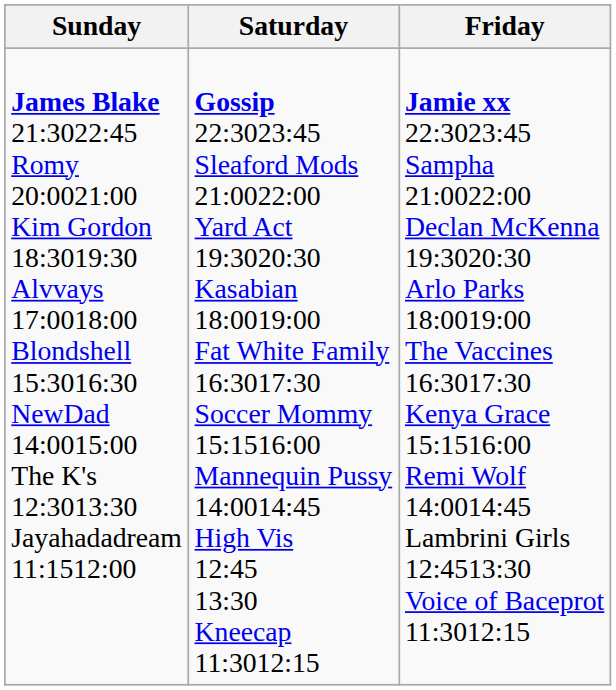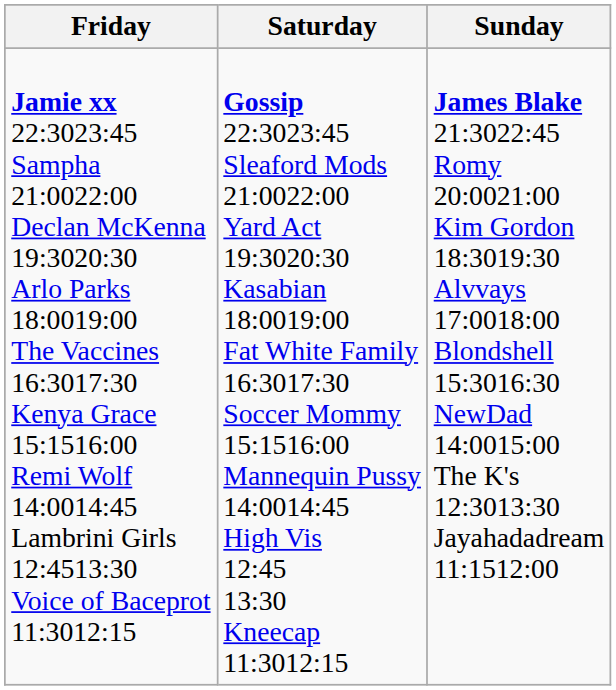columns swapped: Friday <-> Sunday
